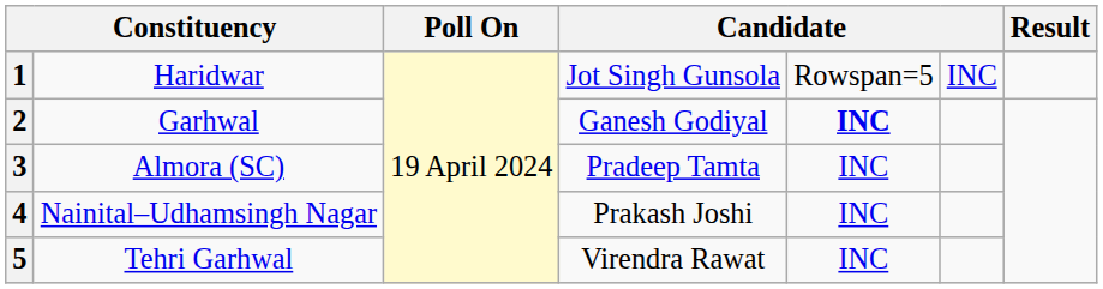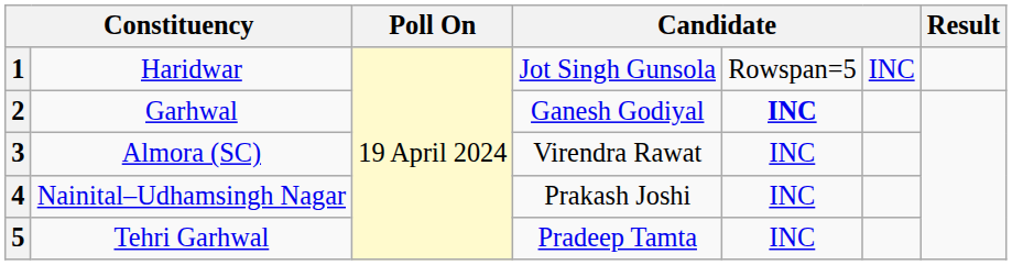3 | column 4: Pradeep Tamta -> Virendra Rawat
5 | column 4: Virendra Rawat -> Pradeep Tamta
